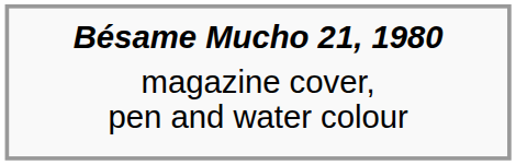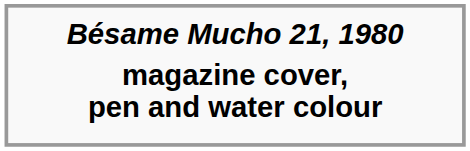row 2 | column 1: normal -> bold
